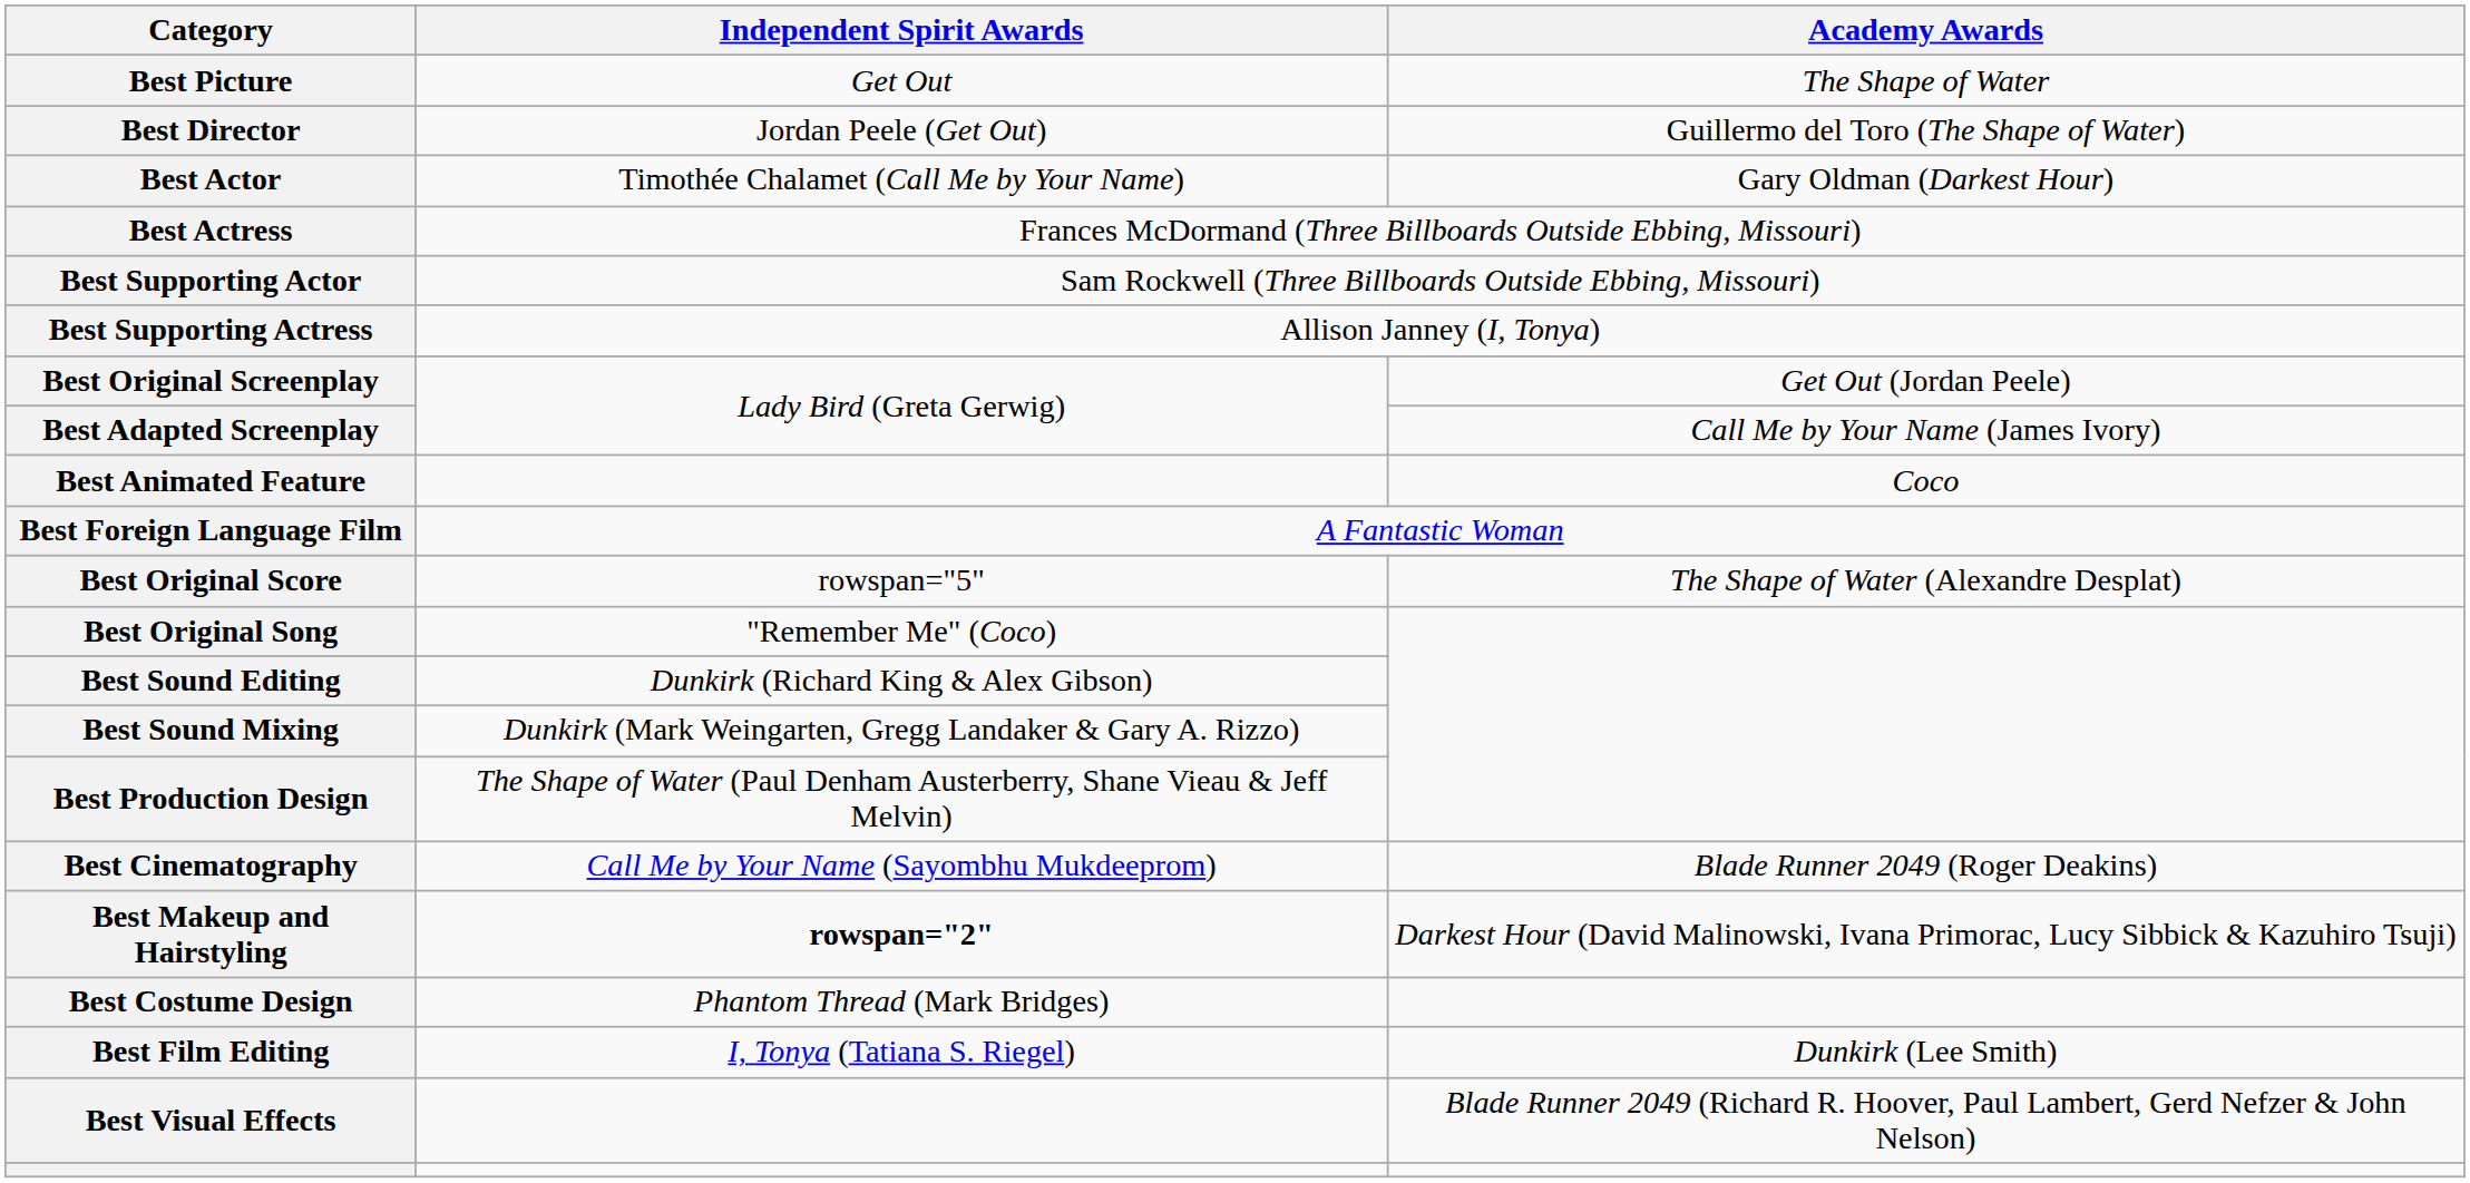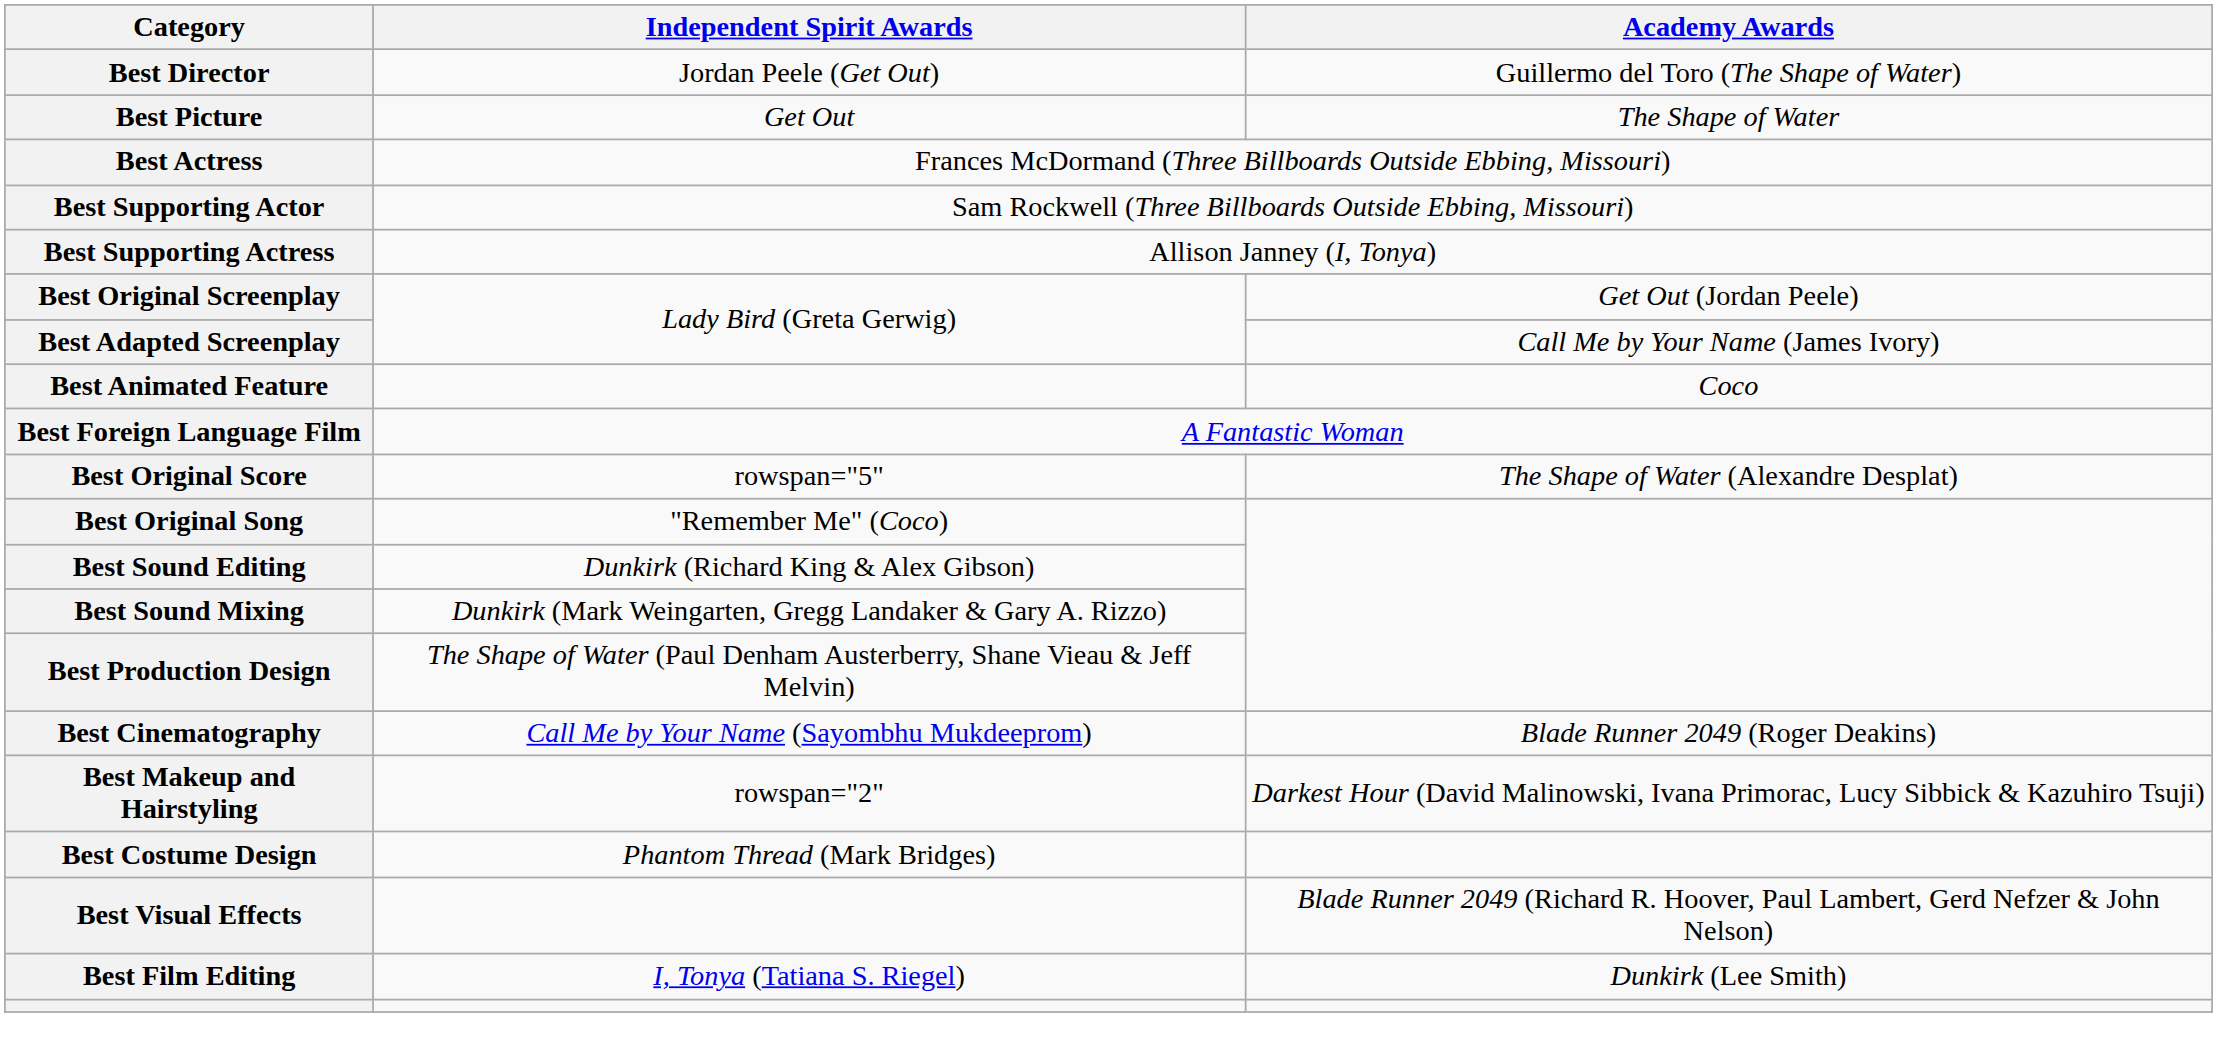rows swapped: Best Picture <-> Best Director
- row: Best Actor | Timothée Chalamet (Call Me by Your Name) | Gary Oldman (Darkest Hour)
Best Makeup and Hairstyling | Independent Spirit Awards: bold -> normal
rows swapped: Best Film Editing <-> Best Visual Effects
